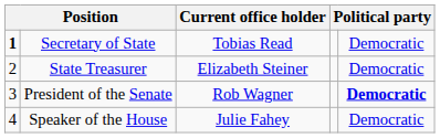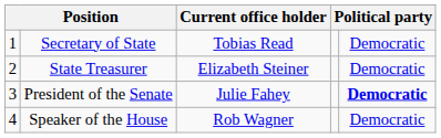Secretary of State | column 1: bold -> normal
President of the Senate | Current office holder: Rob Wagner -> Julie Fahey
Speaker of the House | Current office holder: Julie Fahey -> Rob Wagner
